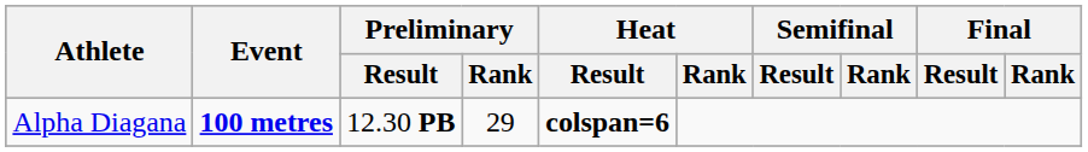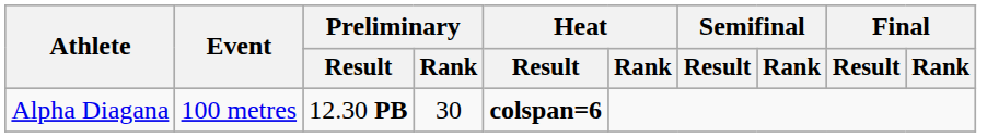Alpha Diagana | Event: bold -> normal
Alpha Diagana | Preliminary / Rank: 29 -> 30
